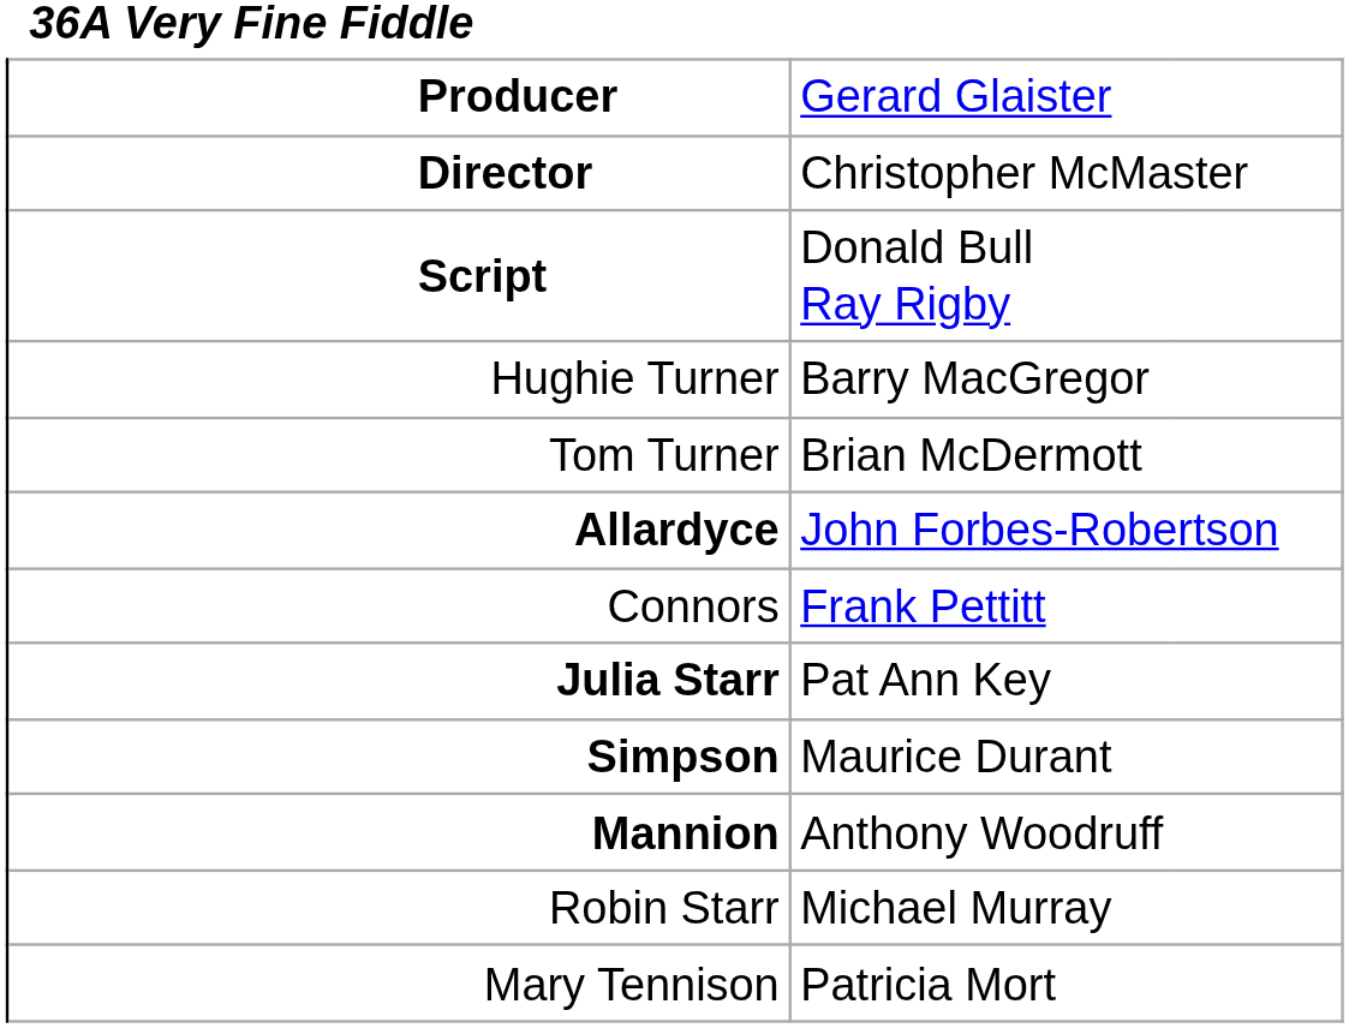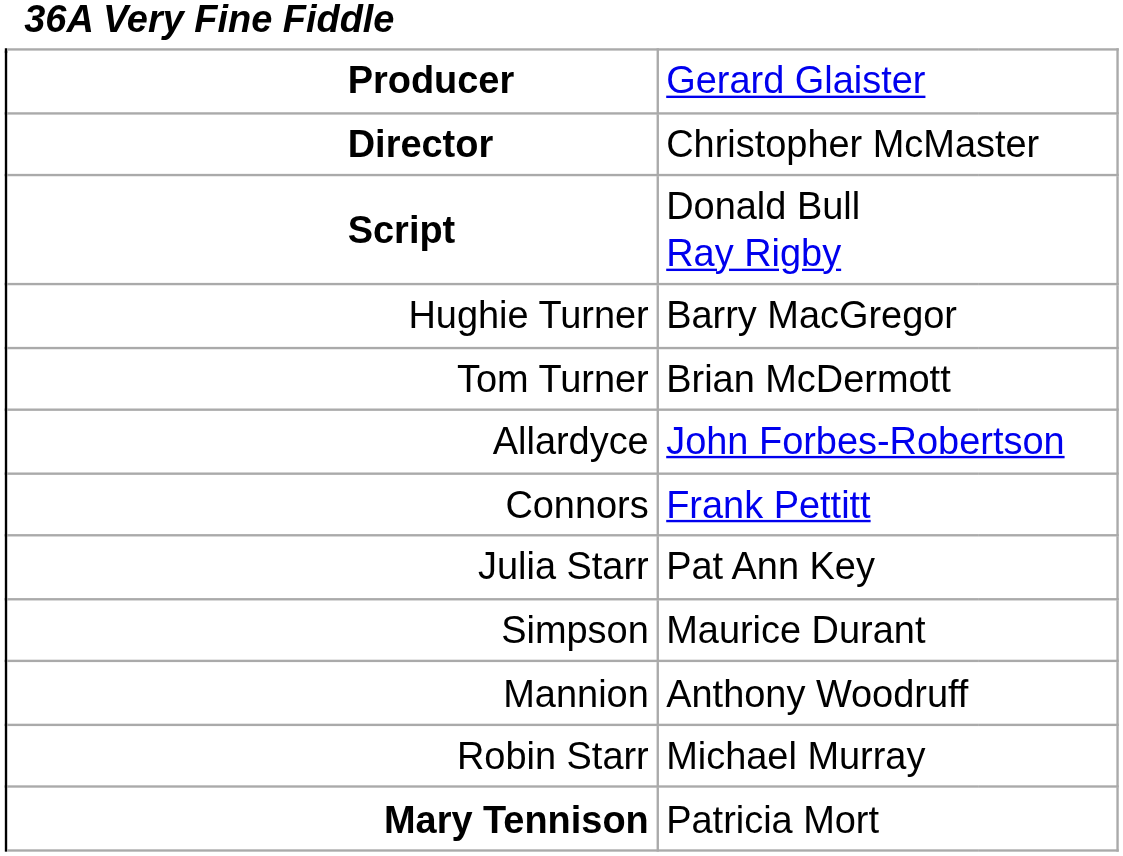Allardyce | column 2: bold -> normal
Julia Starr | column 2: bold -> normal
Simpson | column 2: bold -> normal
Mannion | column 2: bold -> normal
Mary Tennison | column 2: normal -> bold
